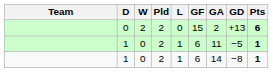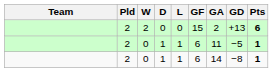columns swapped: Pld <-> D
